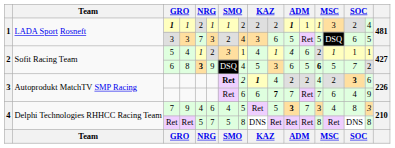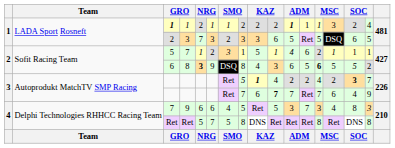row 3 | column 3: 3 -> 2
row 3 | column 8: 4 -> 3
row 4 | column 4: 4 -> 7
row 4 | column 9: 4 -> 5
row 5 | column 8: 4 -> 8
row 5 | column 9: 5 -> 4
row 5 | column 15: 7 -> 5
row 6 | column 7: bold -> normal
row 6 | column 8: 2 -> 5
row 6 | column 16: 6 -> 7
row 7 | column 8: 6 -> 7
row 8 | column 5: 4 -> 6
row 8 | column 11: bold -> normal
